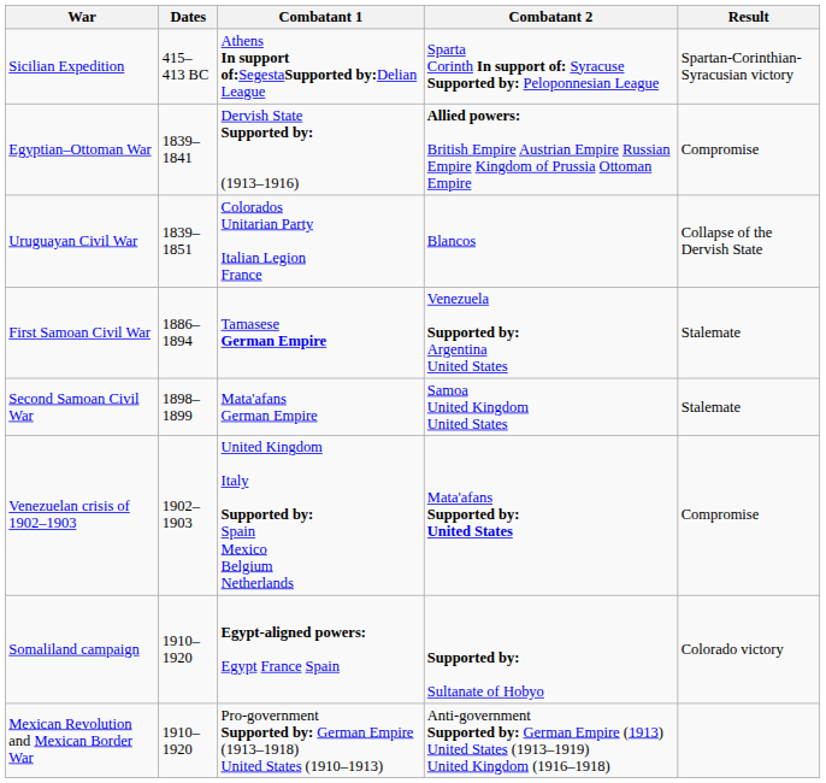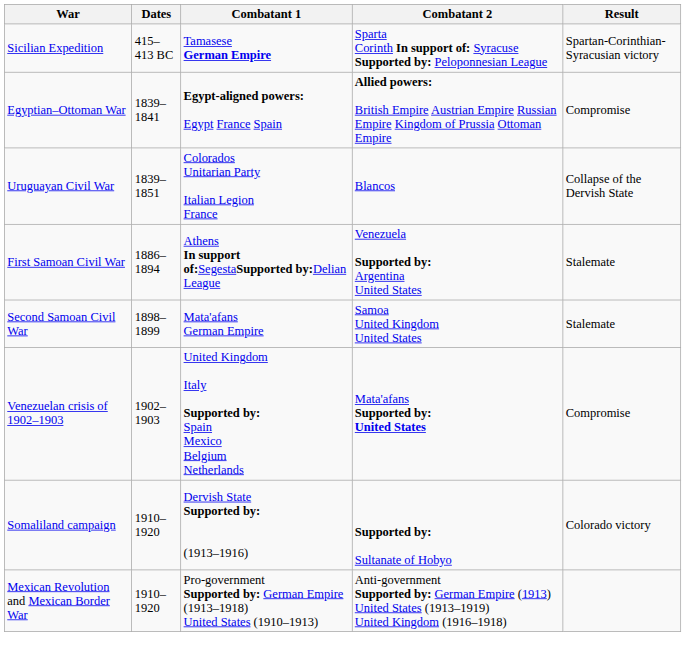Sicilian Expedition | Combatant 1: Athens In support of:SegestaSupported by:Delian League -> Tamasese German Empire
Egyptian–Ottoman War | Combatant 1: Dervish State Supported by: (1913–1916) -> Egypt-aligned powers: Egypt France Spain
First Samoan Civil War | Combatant 1: Tamasese German Empire -> Athens In support of:SegestaSupported by:Delian League
Somaliland campaign | Combatant 1: Egypt-aligned powers: Egypt France Spain -> Dervish State Supported by: (1913–1916)
